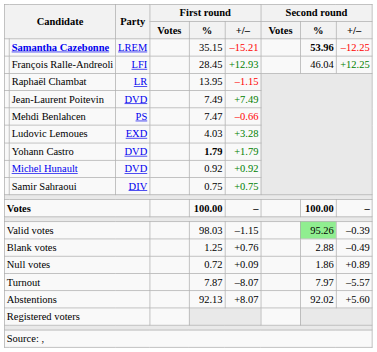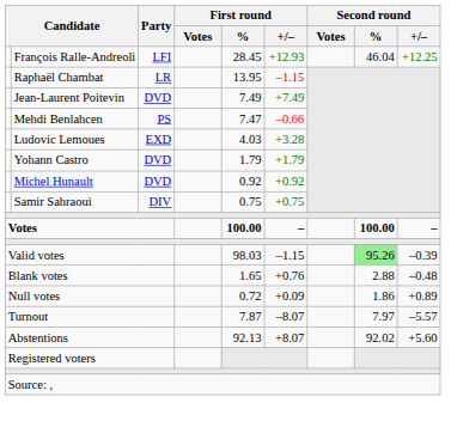- row: Samantha Cazebonne | LREM | 35.15 | –15.21 | 53.96 | –12.25
Yohann Castro | First round / %: bold -> normal
Blank votes | First round / %: 1.25 -> 1.65
Blank votes | Second round / +/–: –0.49 -> –0.48
